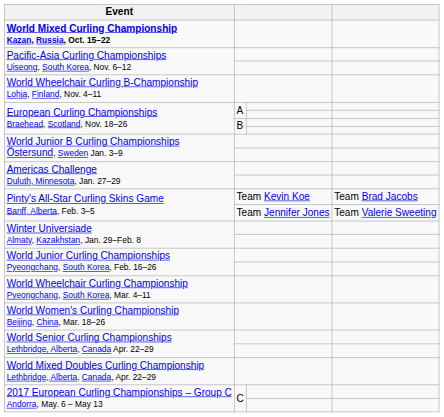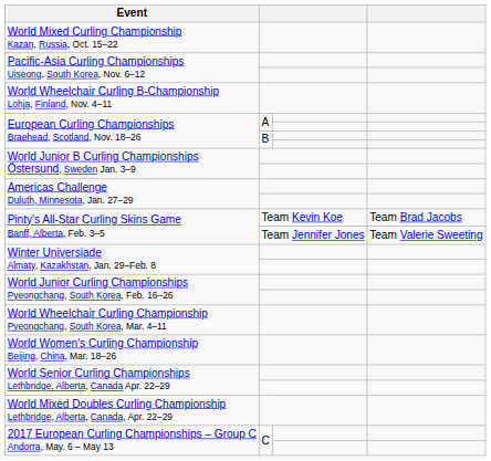World Mixed Curling Championship Kazan, Russia, Oct. 15–22 | Event: bold -> normal
